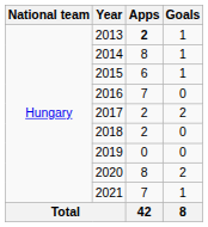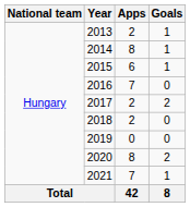2013 | Apps: bold -> normal
